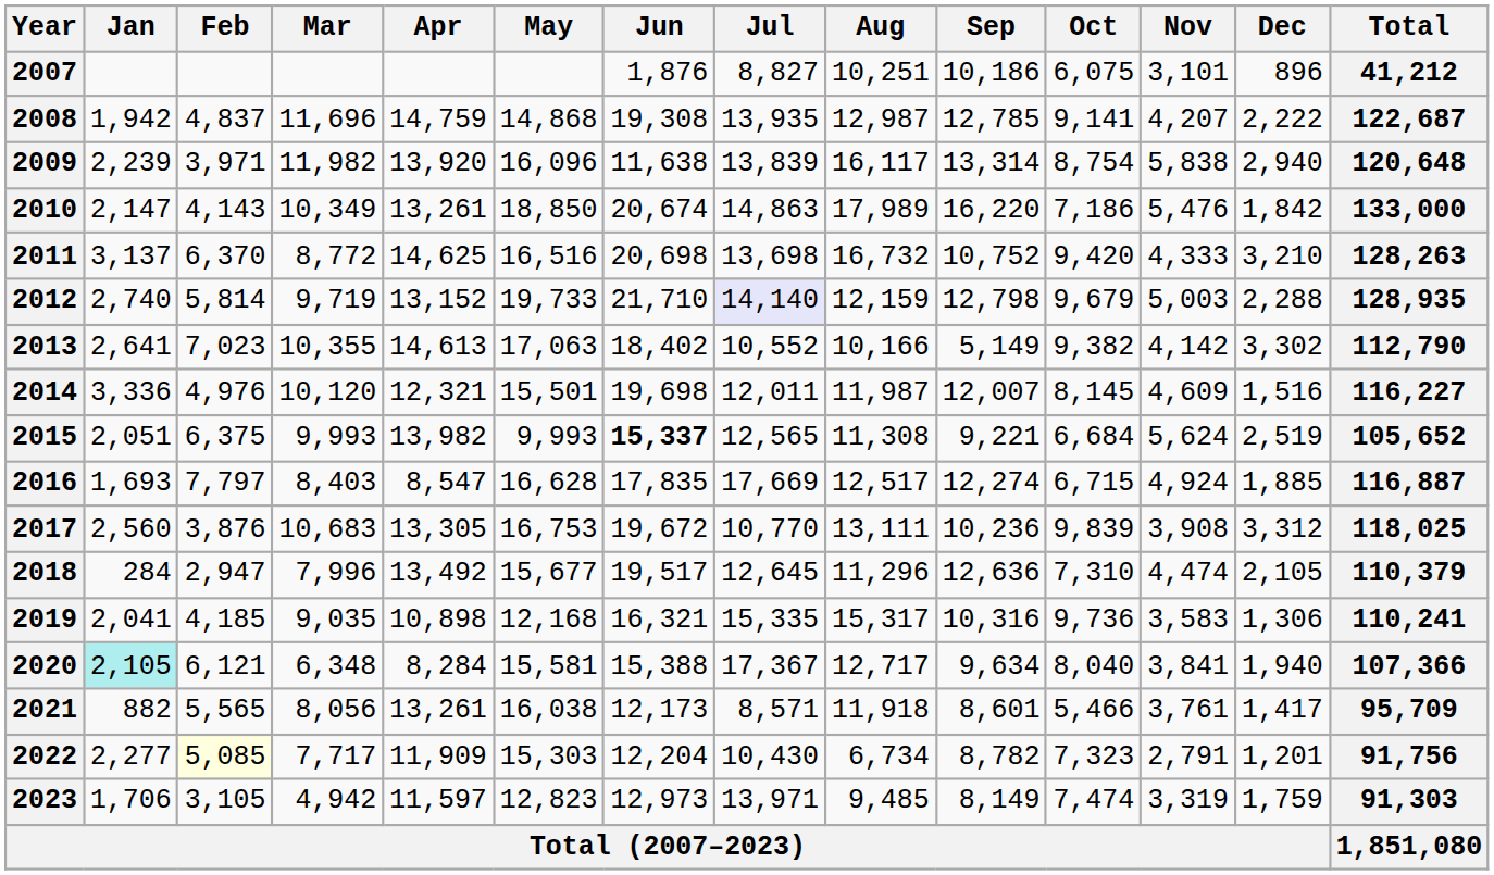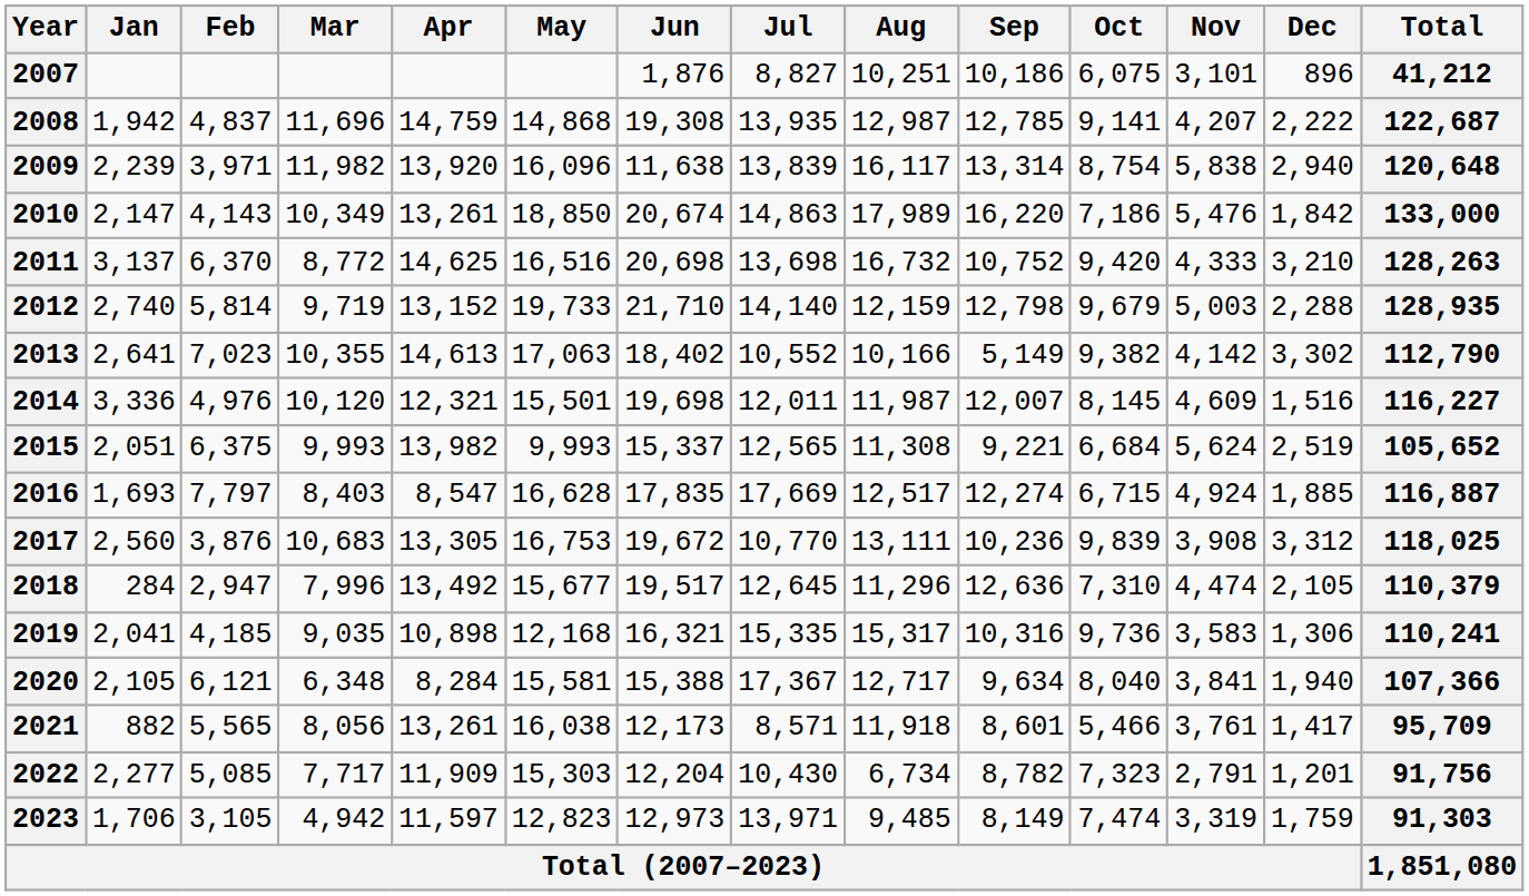2012 | Jul: lavender background -> no background
2015 | Jun: bold -> normal
2020 | Jan: paleturquoise background -> no background
2022 | Feb: lightyellow background -> no background
